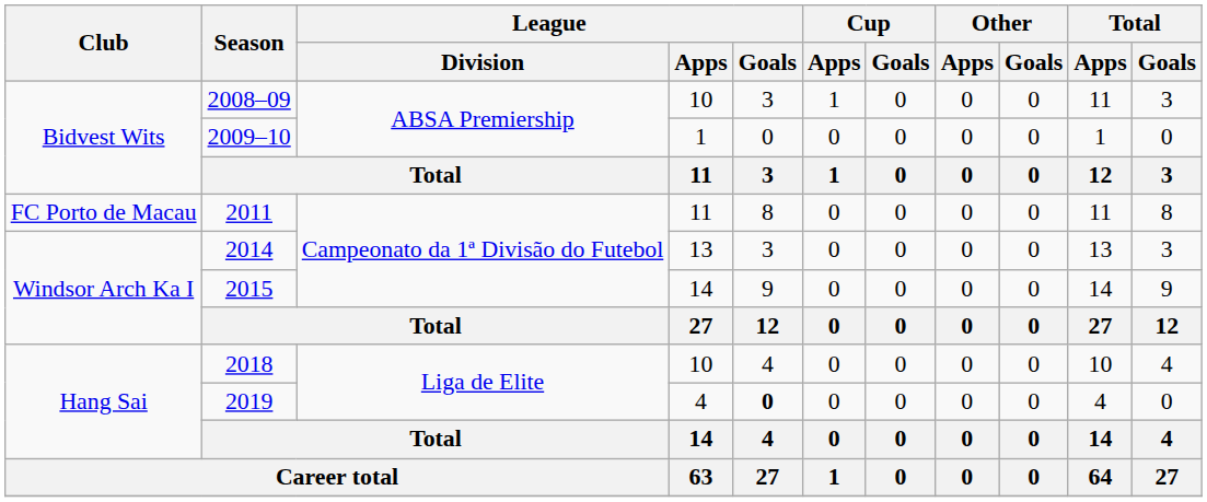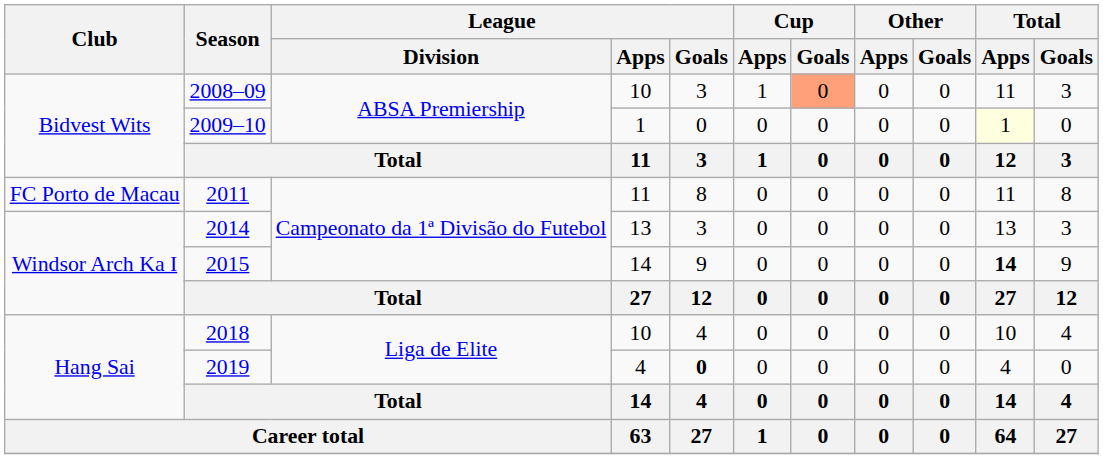2008–09 | Cup / Goals: no background -> lightsalmon background
2009–10 | Total / Apps: no background -> lightyellow background
2015 | Total / Apps: normal -> bold
